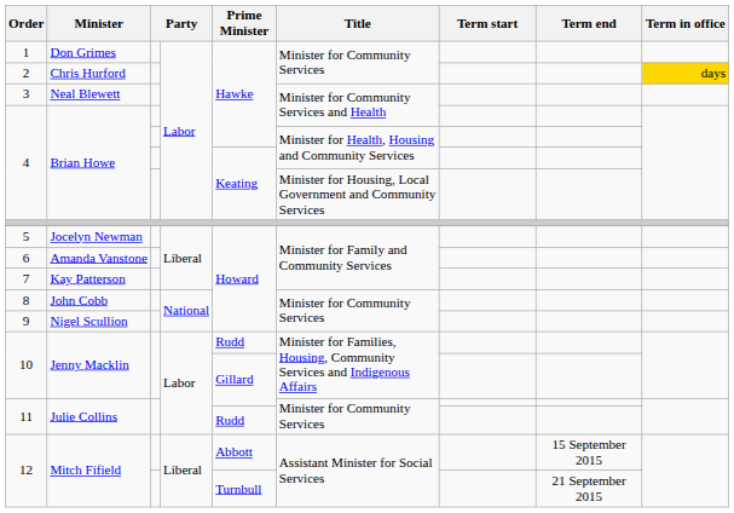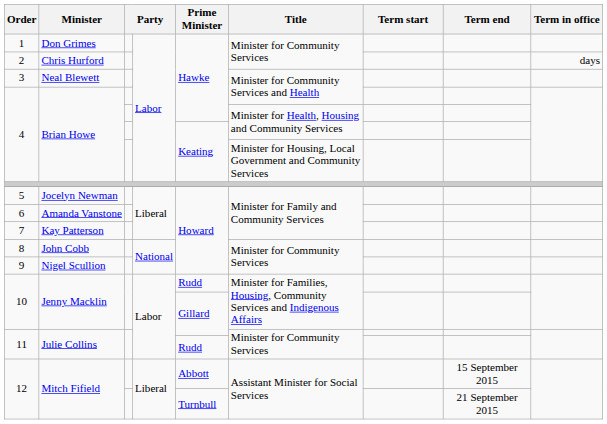2 | Term in office: gold background -> no background
